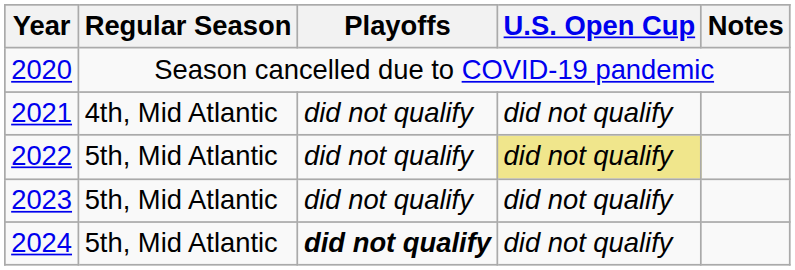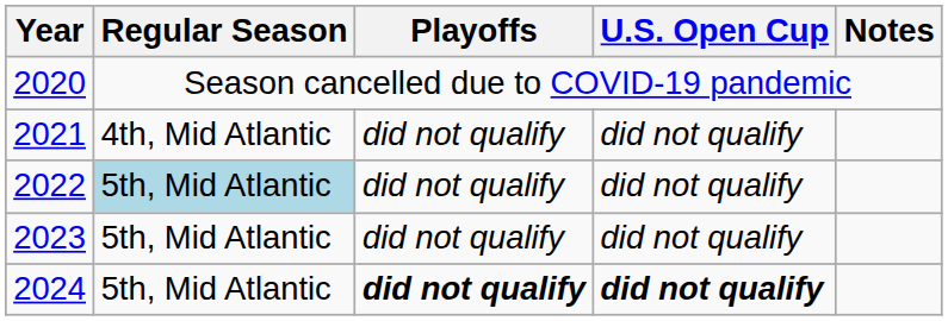2022 | Regular Season: no background -> lightblue background
2022 | U.S. Open Cup: khaki background -> no background
2024 | U.S. Open Cup: normal -> bold
